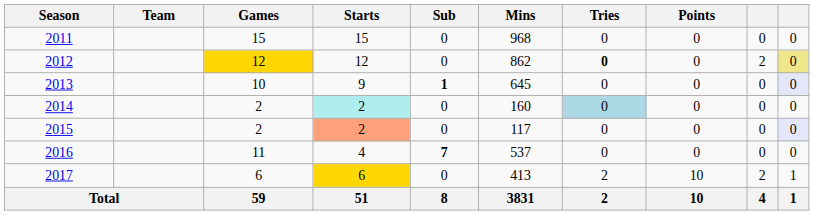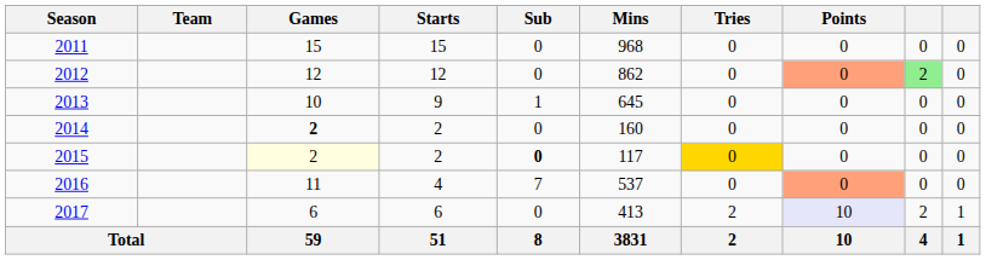2012 | Games: gold background -> no background
2012 | Tries: bold -> normal
2012 | Points: no background -> lightsalmon background
2012 | column 9: no background -> lightgreen background
2012 | column 10: khaki background -> no background
2013 | Sub: bold -> normal
2013 | column 10: lavender background -> no background
2014 | Games: normal -> bold
2014 | Starts: paleturquoise background -> no background
2014 | Tries: lightblue background -> no background
2015 | Games: no background -> lightyellow background
2015 | Starts: lightsalmon background -> no background
2015 | Sub: normal -> bold
2015 | Tries: no background -> gold background
2015 | column 10: lavender background -> no background
2016 | Sub: bold -> normal
2016 | Points: no background -> lightsalmon background
2017 | Starts: gold background -> no background
2017 | Points: no background -> lavender background
